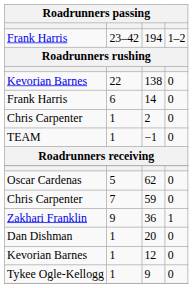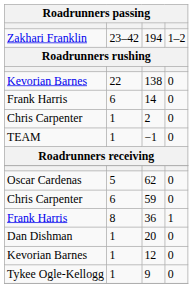194 | column 1: Frank Harris -> Zakhari Franklin
59 | column 2: 7 -> 6
36 | column 1: Zakhari Franklin -> Frank Harris
36 | column 2: 9 -> 8
